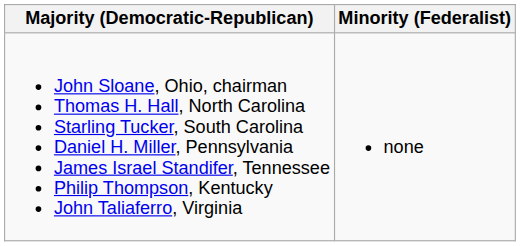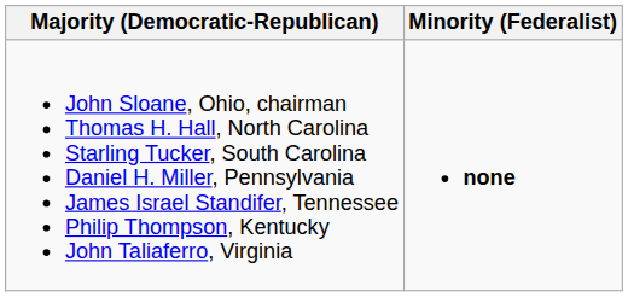row 2 | Minority (Federalist): normal -> bold
